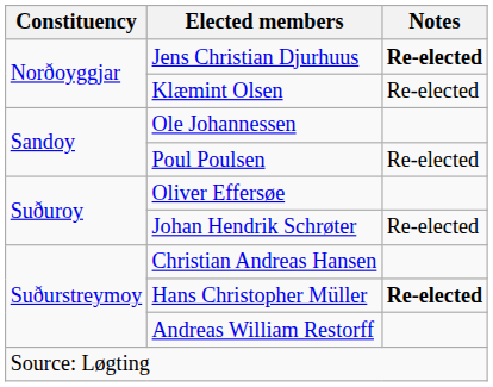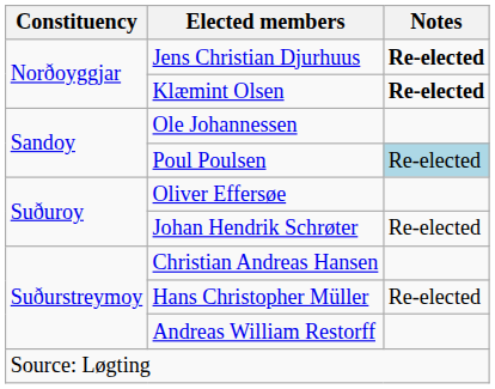Klæmint Olsen | Notes: normal -> bold
Poul Poulsen | Notes: no background -> lightblue background
Hans Christopher Müller | Notes: bold -> normal
